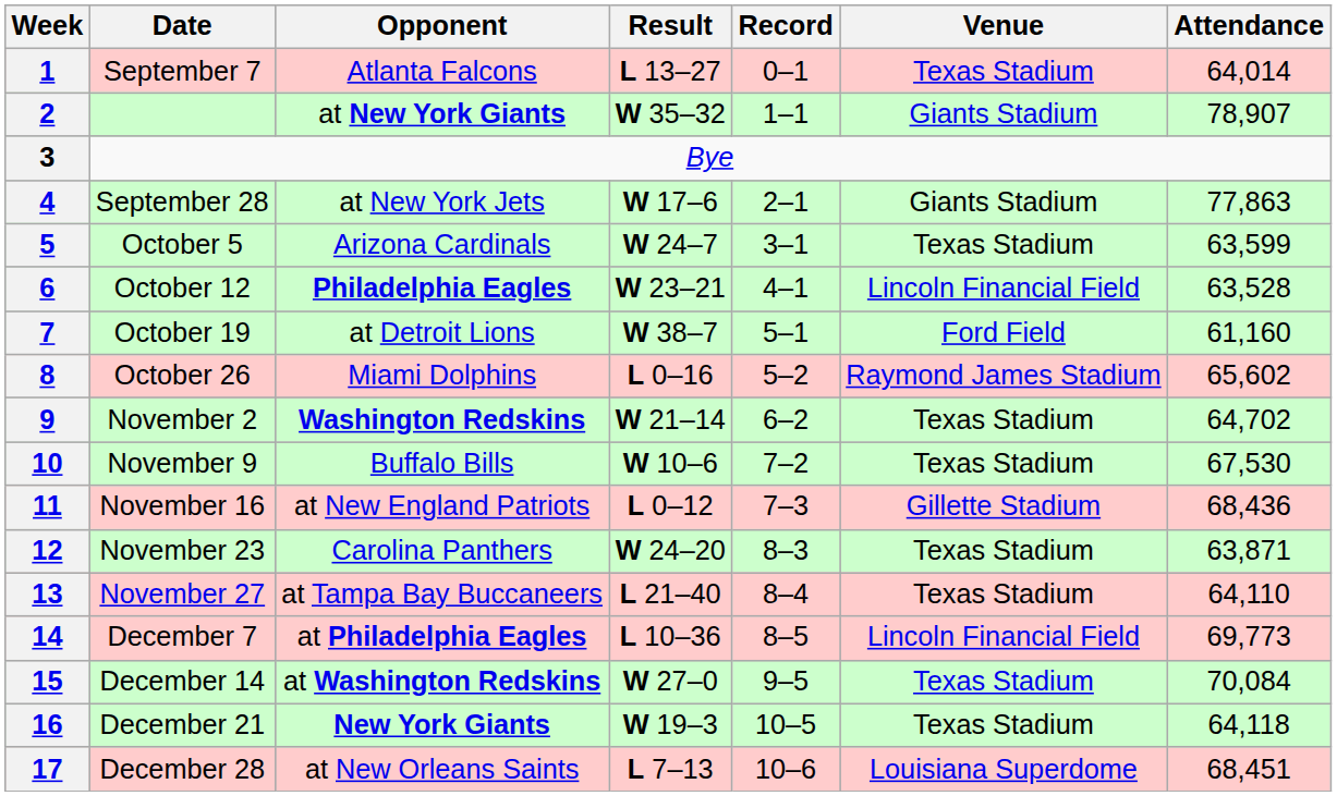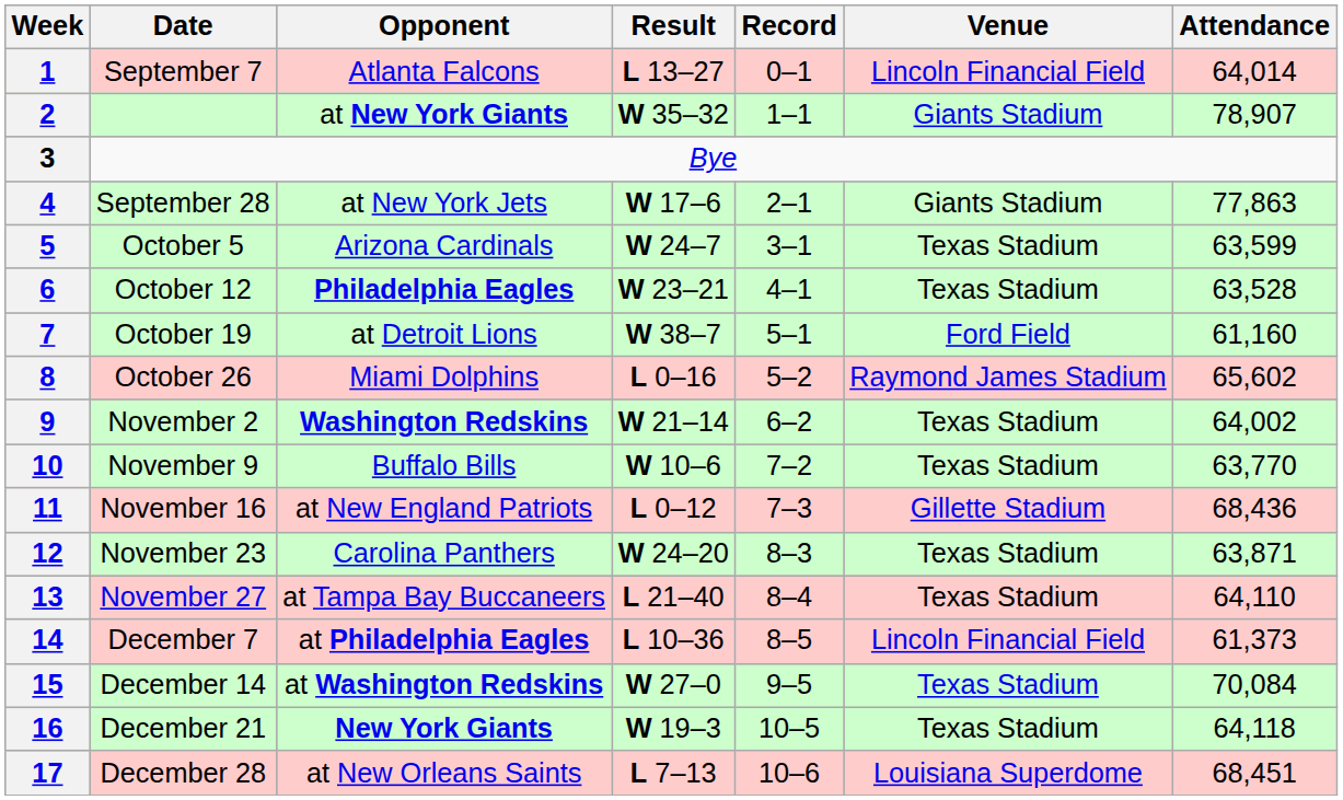1 | Venue: Texas Stadium -> Lincoln Financial Field
6 | Venue: Lincoln Financial Field -> Texas Stadium
9 | Attendance: 64,702 -> 64,002
10 | Attendance: 67,530 -> 63,770
14 | Attendance: 69,773 -> 61,373
